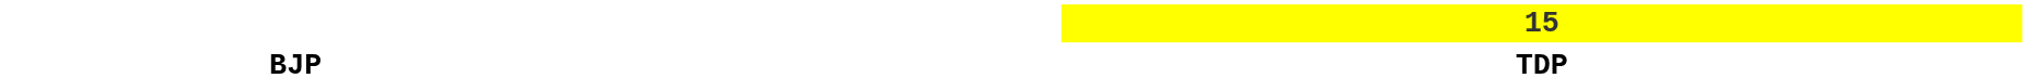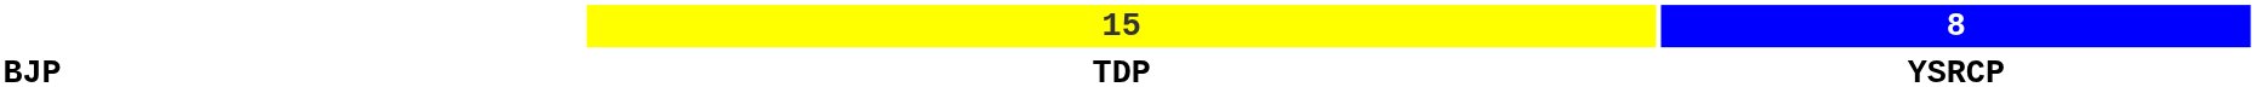+ column: 8 | YSRCP
